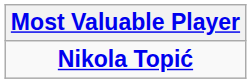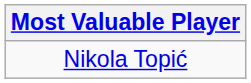row 2 | column 1: bold -> normal
